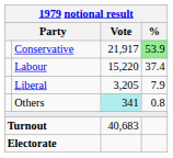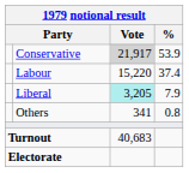Conservative | Vote: no background -> lightgrey background
Conservative | %: lightgreen background -> no background
Liberal | Vote: no background -> paleturquoise background
Others | Vote: paleturquoise background -> no background
